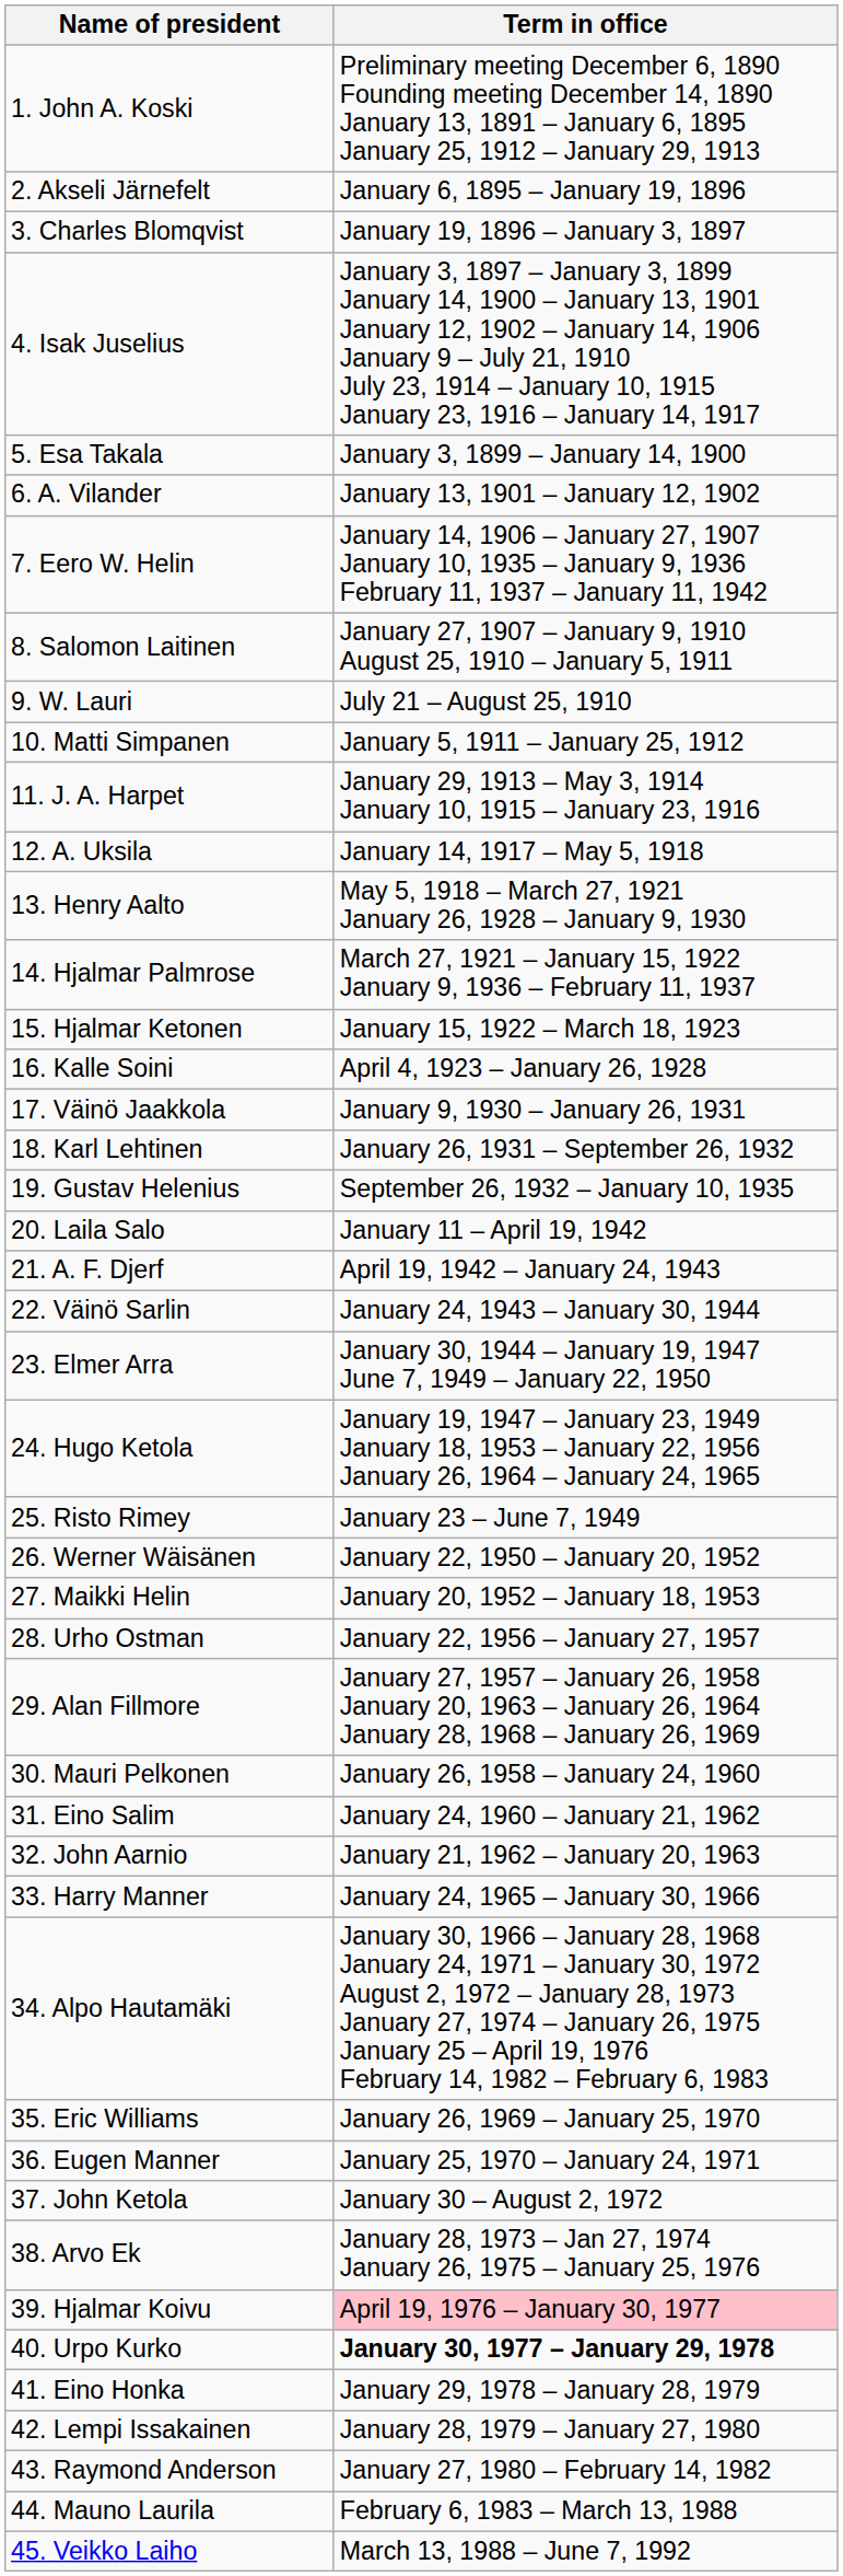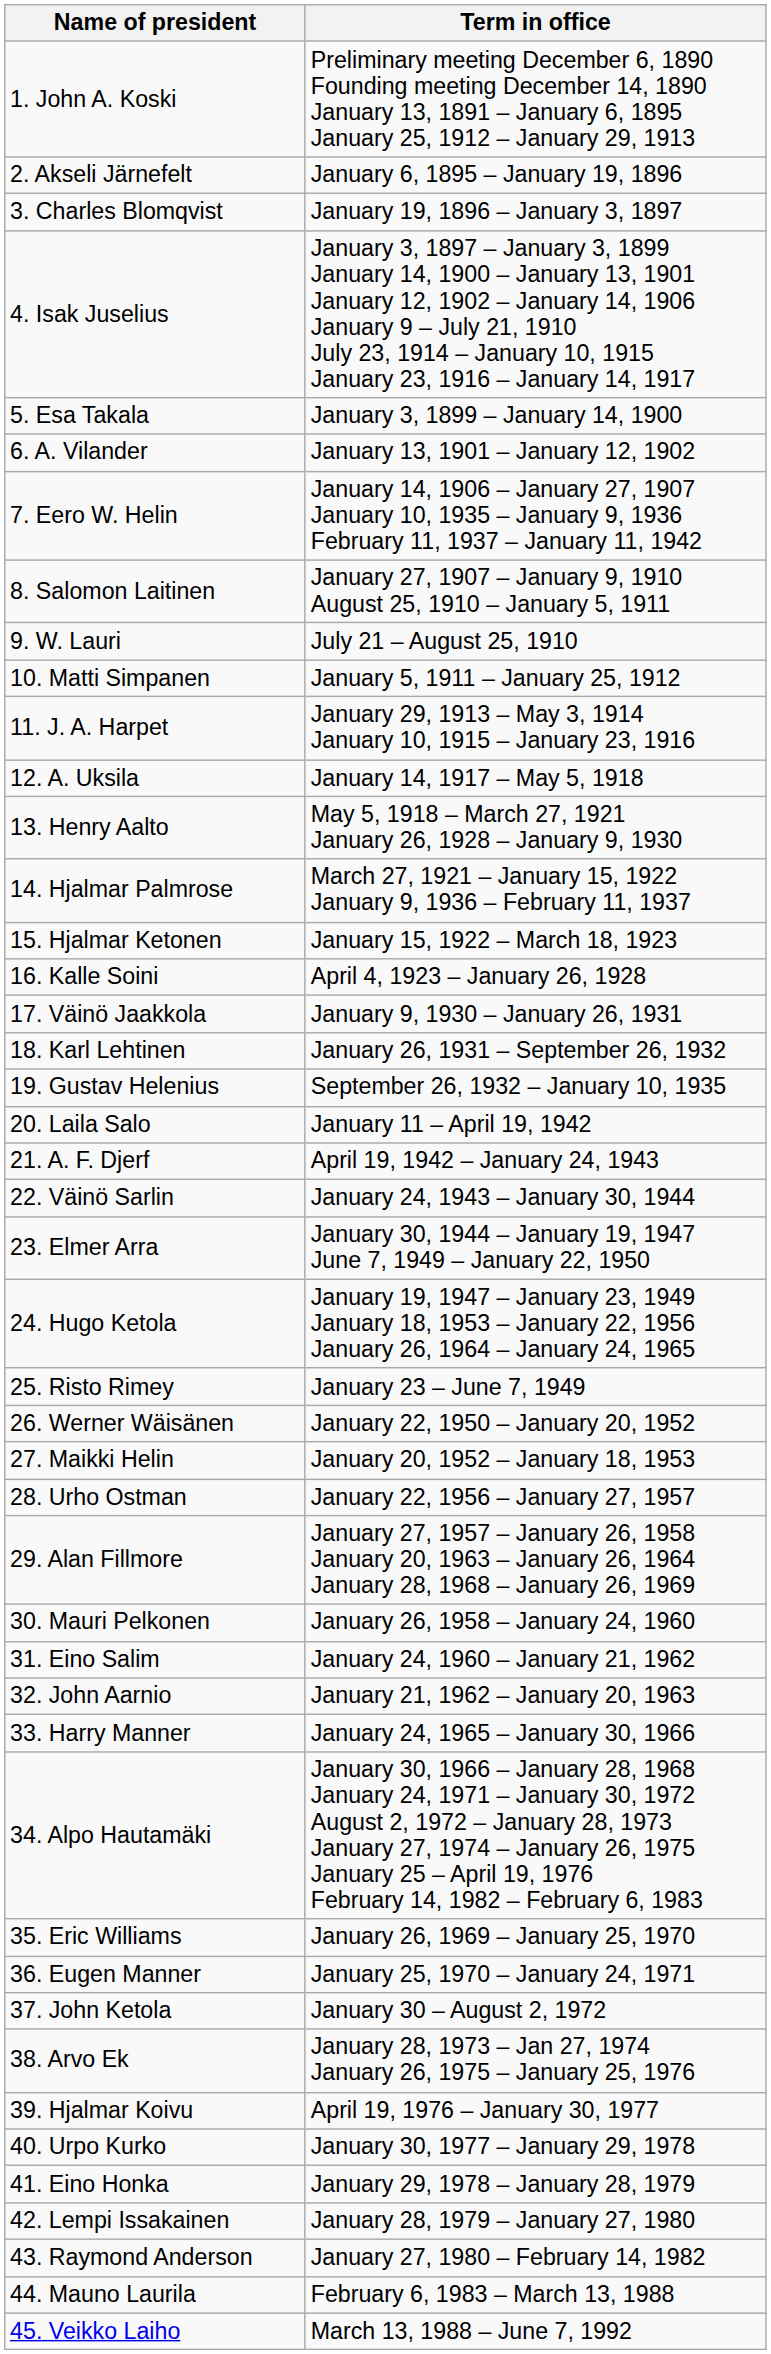39. Hjalmar Koivu | Term in office: pink background -> no background
40. Urpo Kurko | Term in office: bold -> normal
